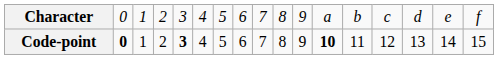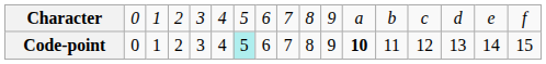Code-point | column 2: bold -> normal
Code-point | column 5: bold -> normal
Code-point | column 7: no background -> paleturquoise background
